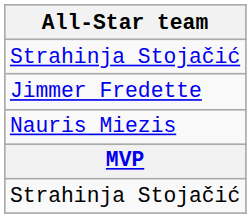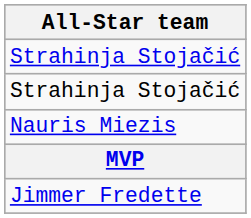row 3 | column 1: Jimmer Fredette -> Strahinja Stojačić
row 6 | column 1: Strahinja Stojačić -> Jimmer Fredette
